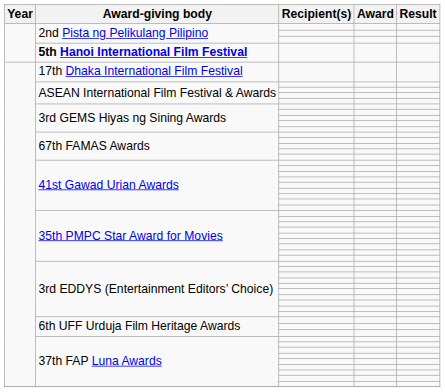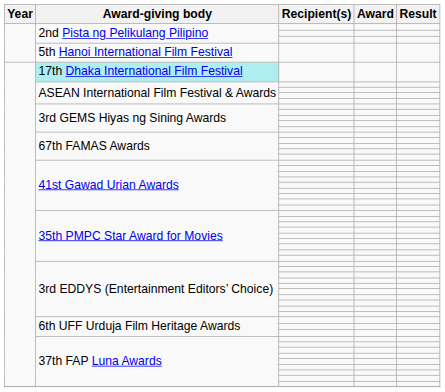5th Hanoi International Film Festival | Award-giving body: bold -> normal
17th Dhaka International Film Festival | Award-giving body: no background -> paleturquoise background
